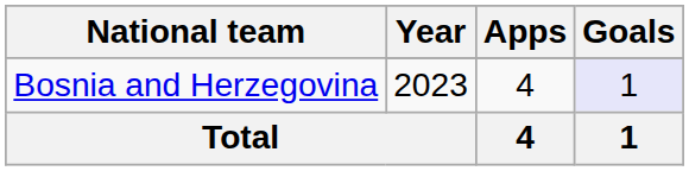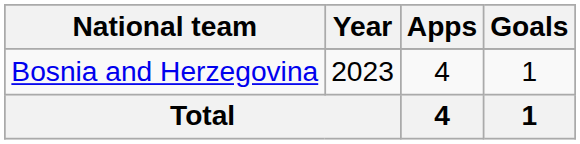2023 | Goals: lavender background -> no background
